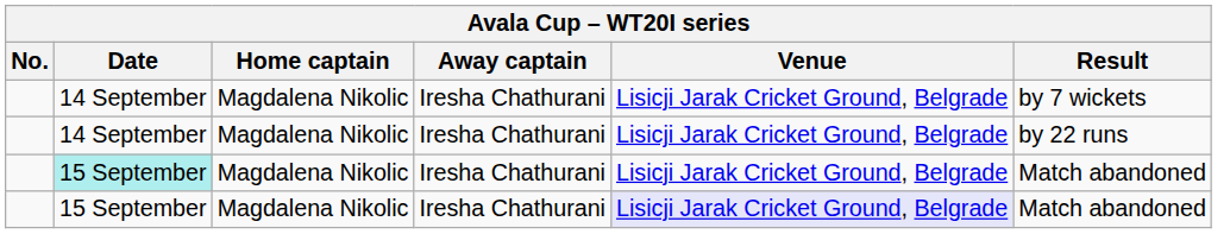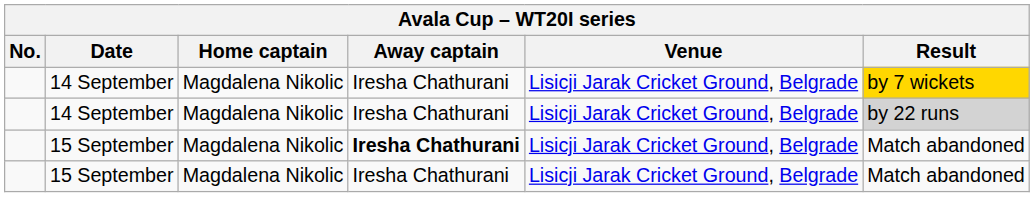row 3 | Result: no background -> gold background
row 4 | Result: no background -> lightgrey background
row 5 | Date: paleturquoise background -> no background
row 5 | Away captain: normal -> bold
row 6 | Venue: lavender background -> no background
